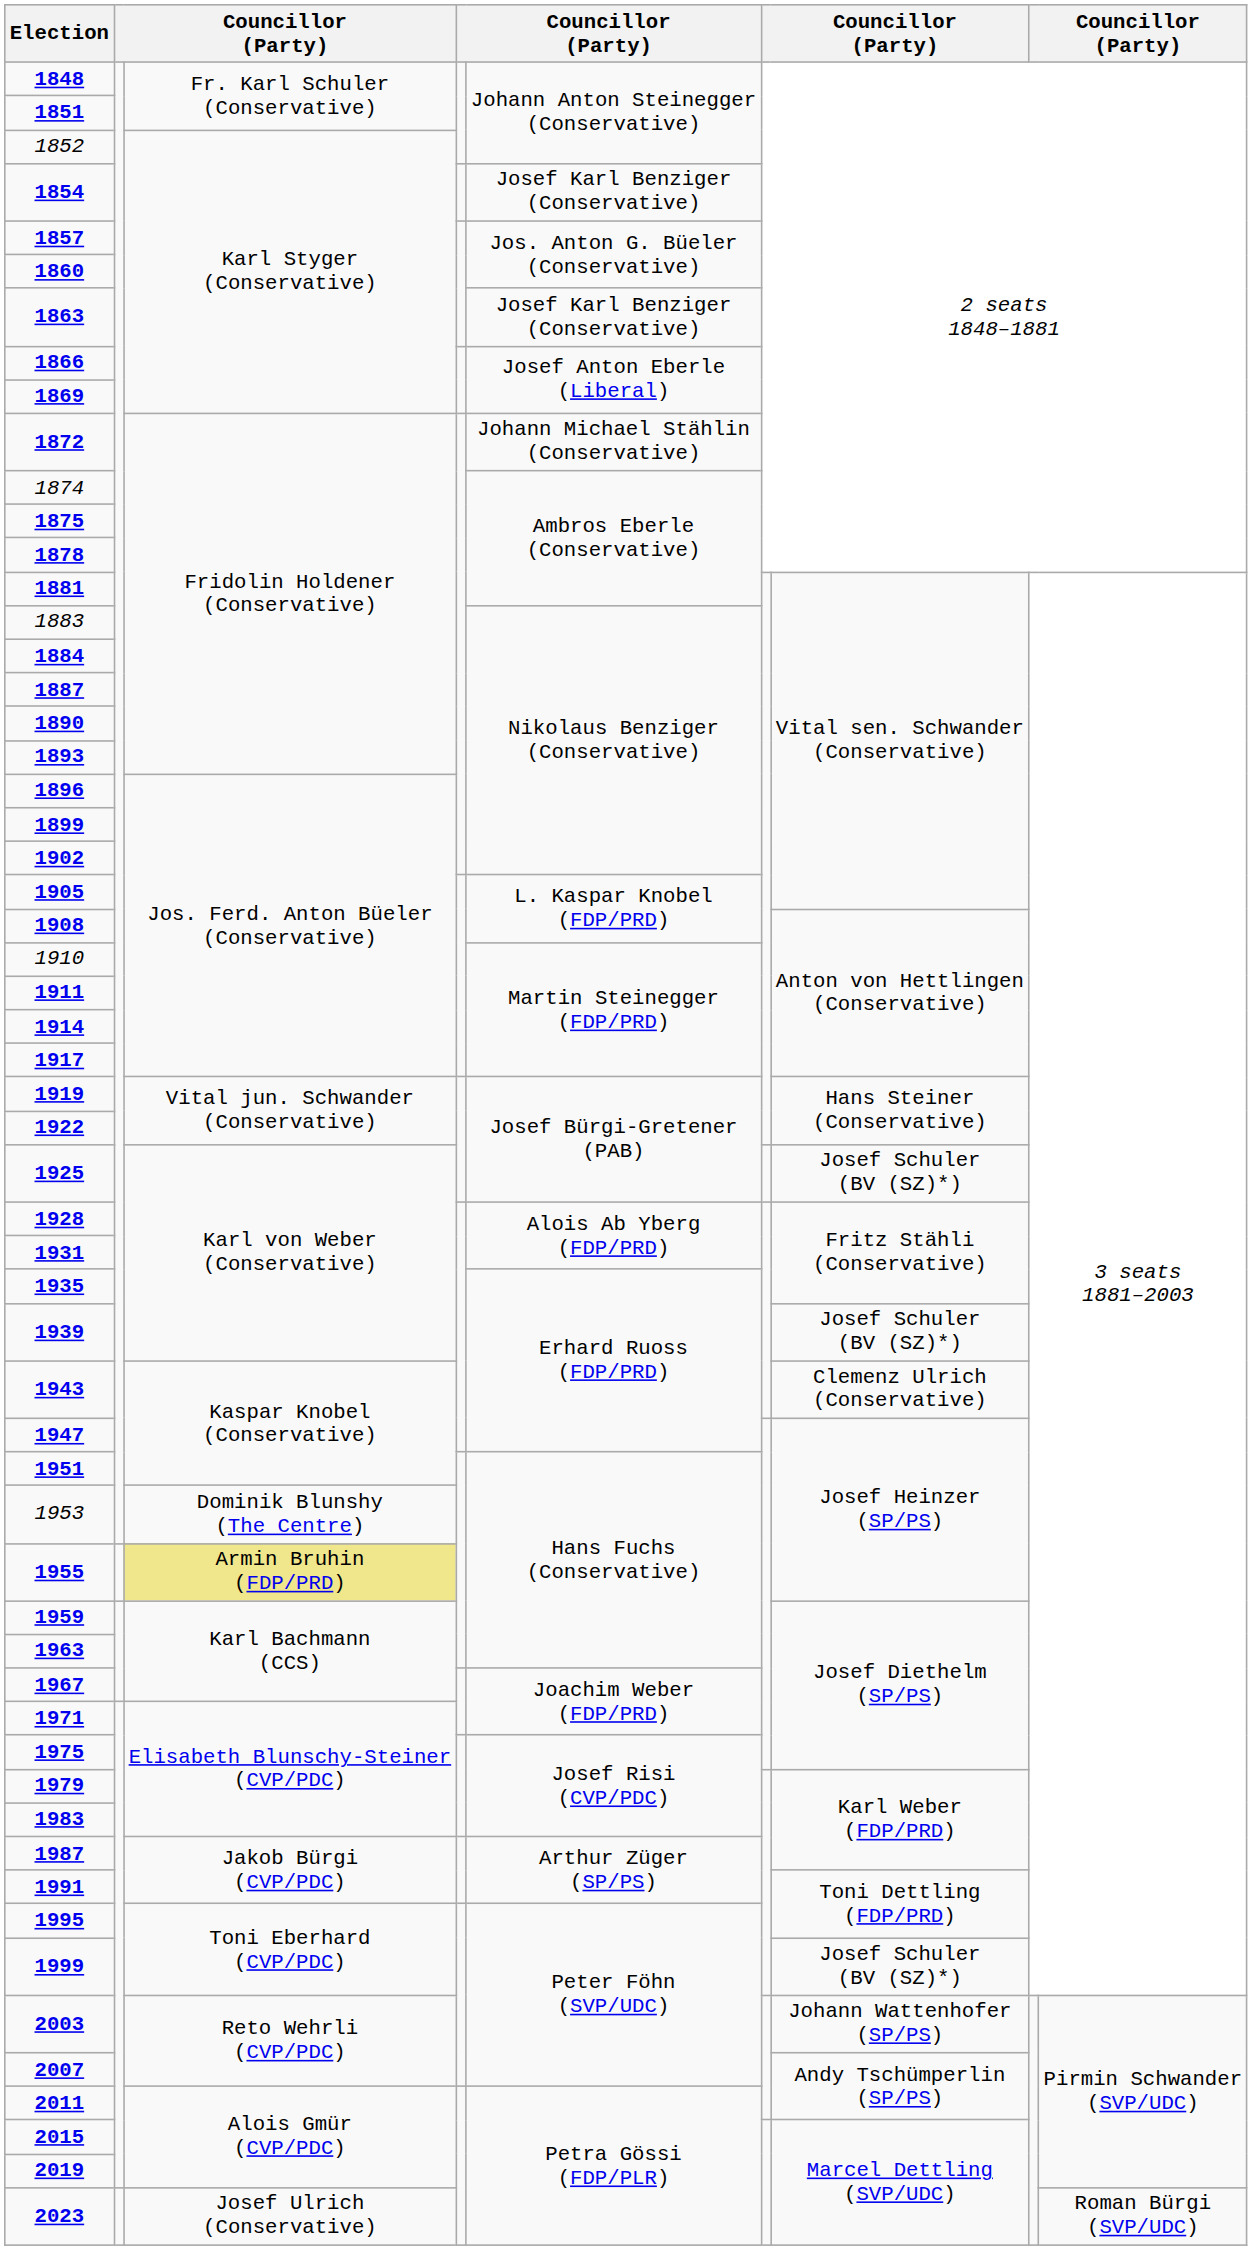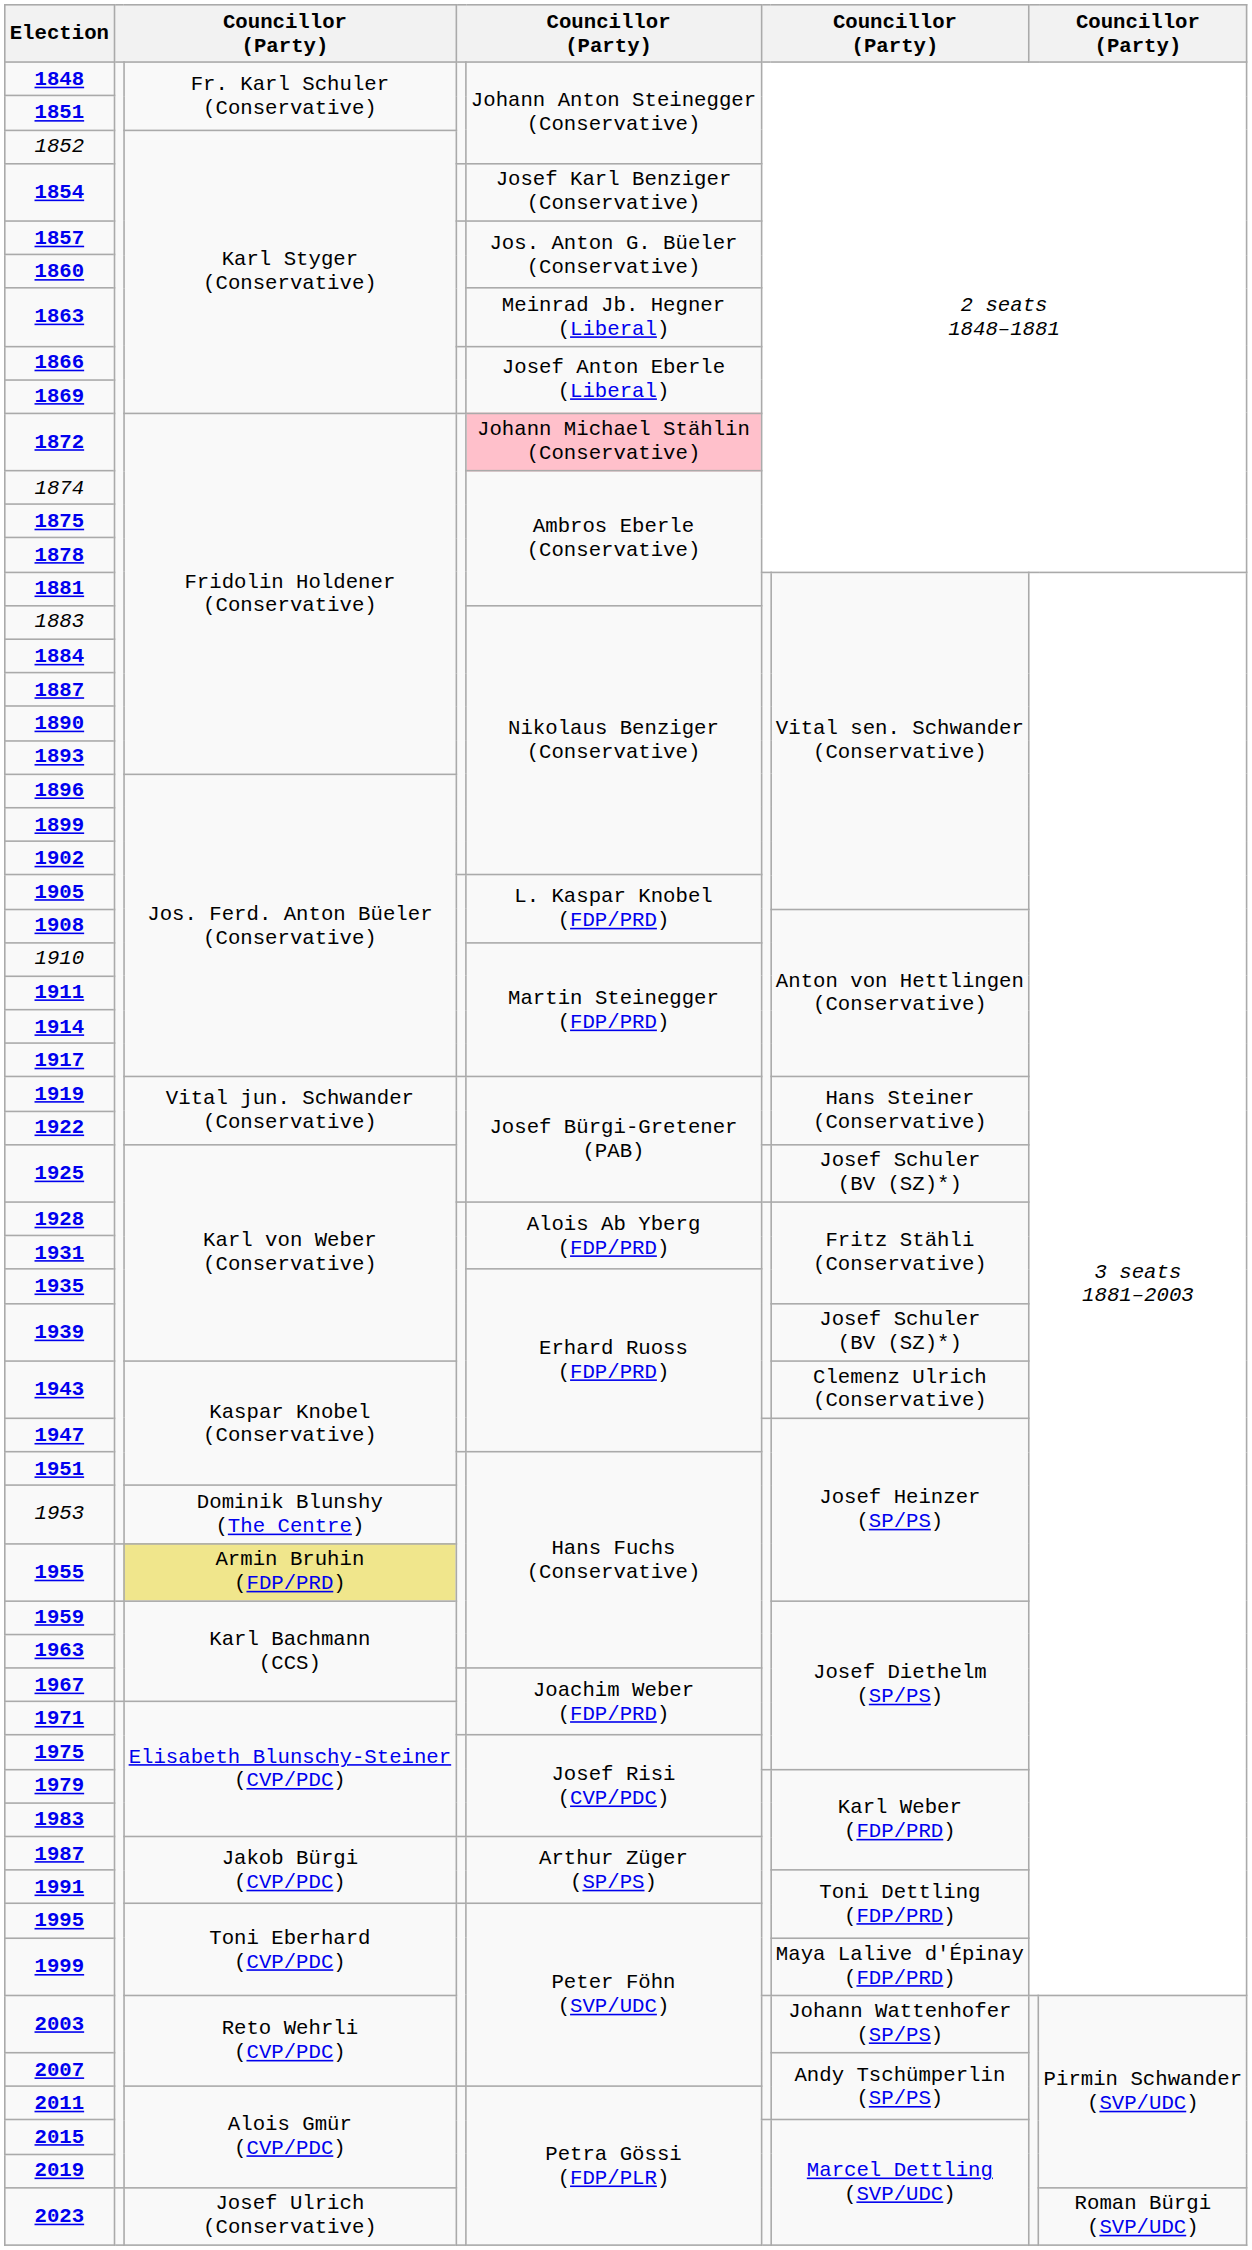1863 | column 5: Josef Karl Benziger (Conservative) -> Meinrad Jb. Hegner (Liberal)
1872 | column 5: no background -> pink background
1999 | column 7: Josef Schuler (BV (SZ)*) -> Maya Lalive d'Épinay (FDP/PRD)
